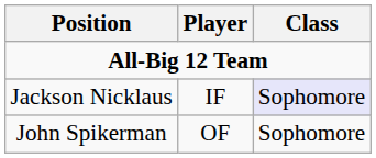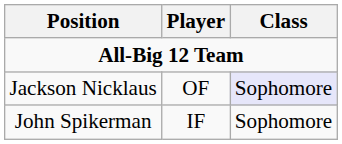Jackson Nicklaus | Player: IF -> OF
John Spikerman | Player: OF -> IF
